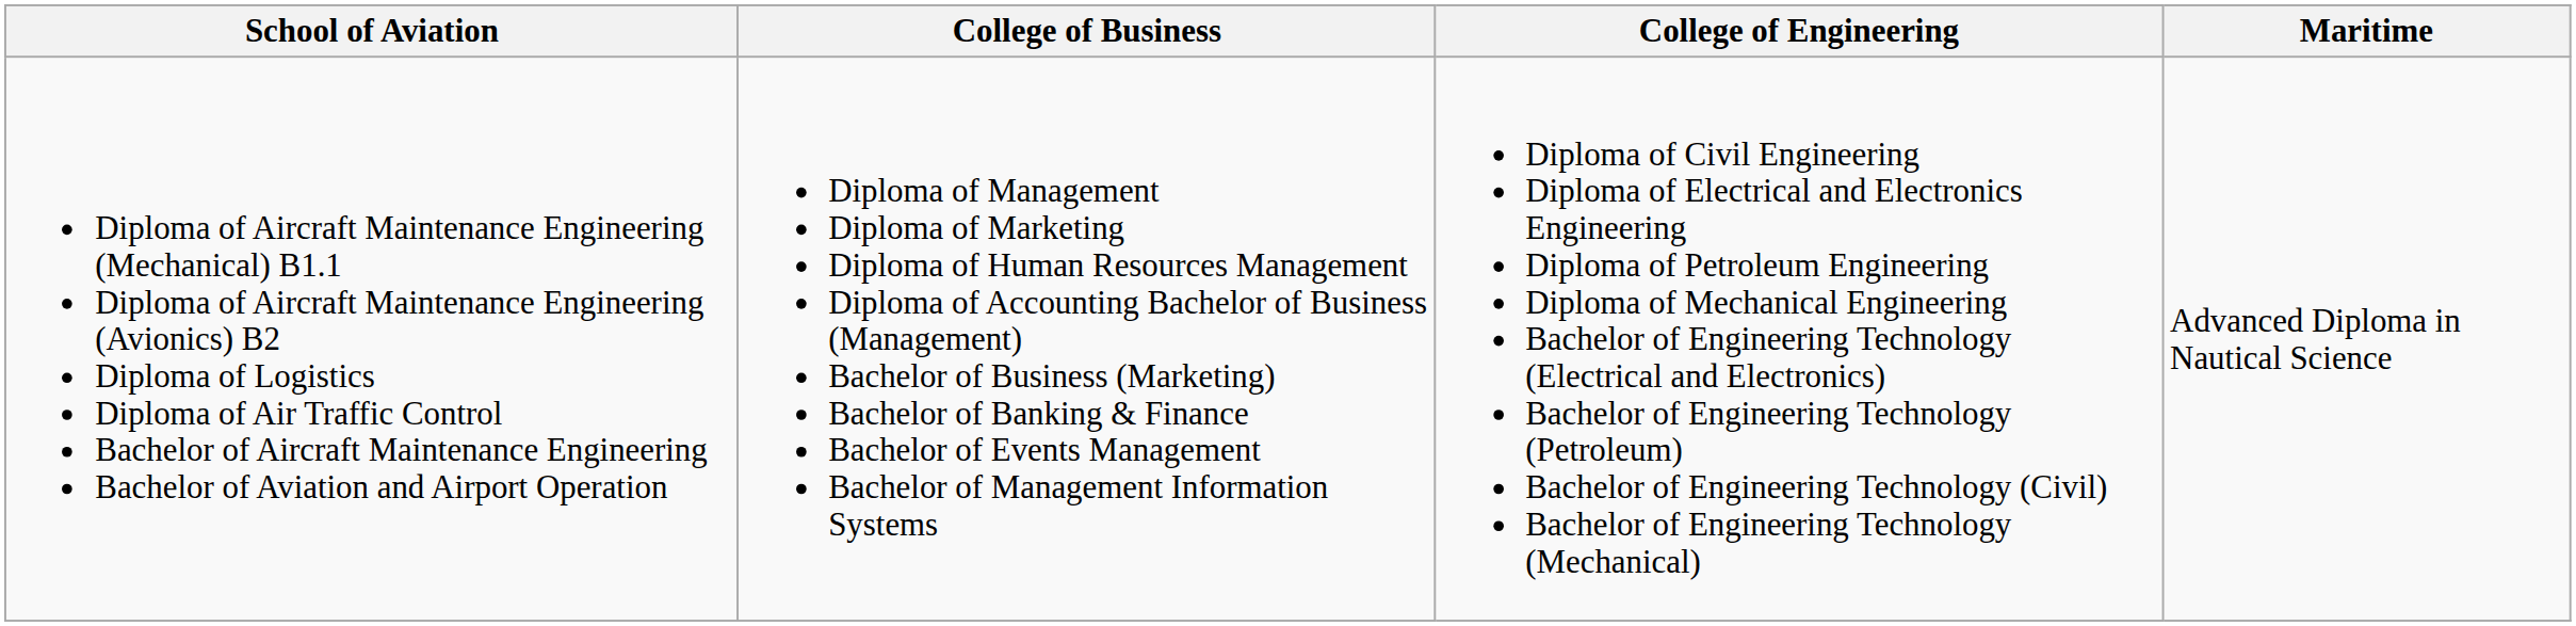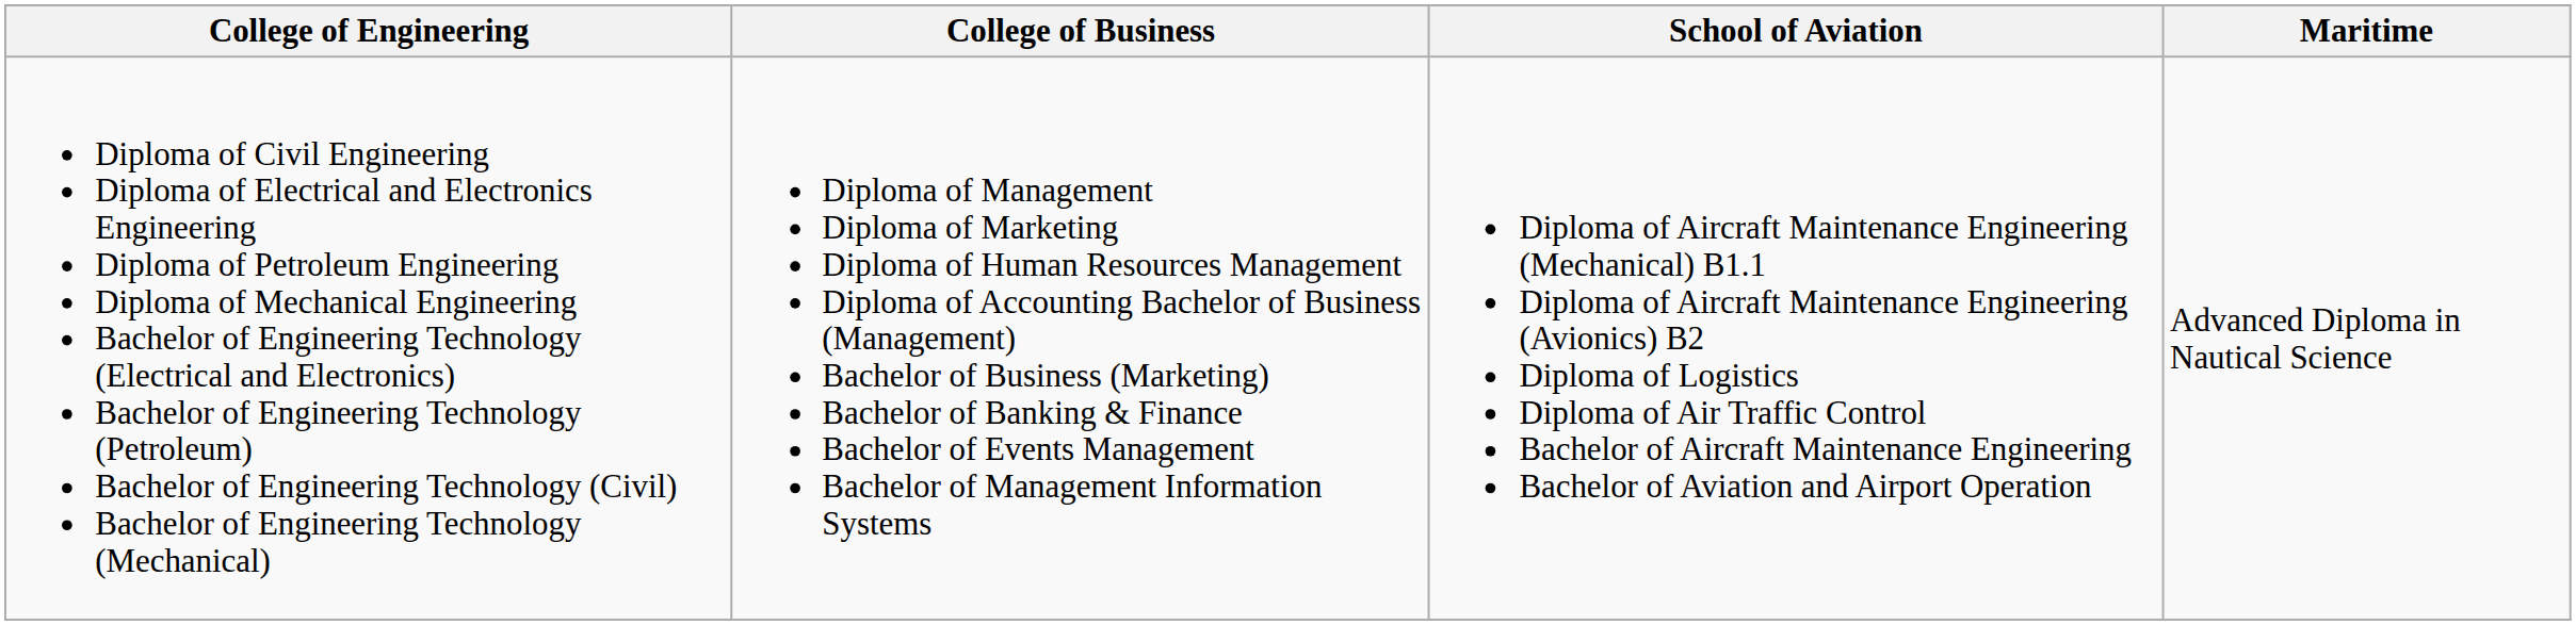columns swapped: College of Engineering <-> School of Aviation
